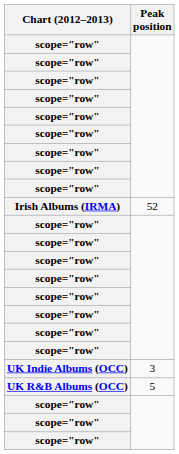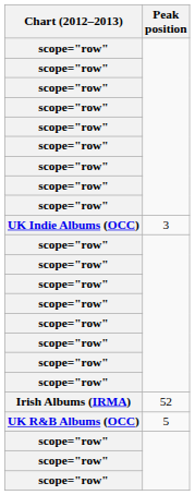rows swapped: Irish Albums (IRMA) <-> UK Indie Albums (OCC)
